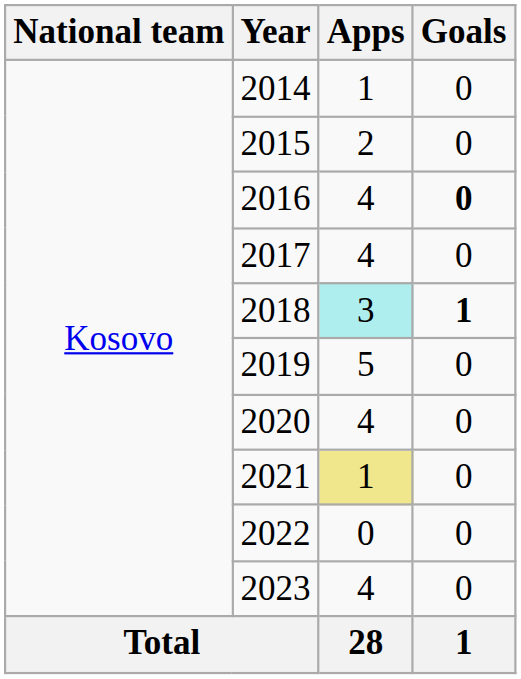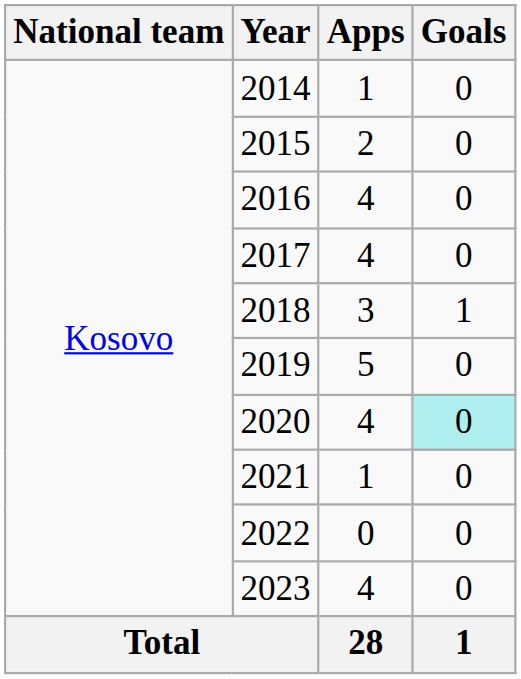2016 | Goals: bold -> normal
2018 | Apps: paleturquoise background -> no background
2018 | Goals: bold -> normal
2020 | Goals: no background -> paleturquoise background
2021 | Apps: khaki background -> no background
